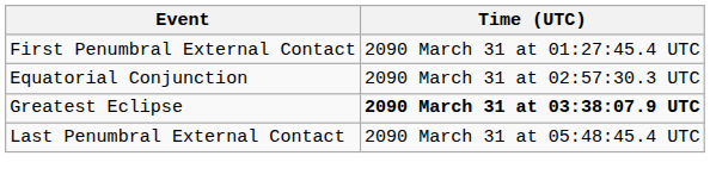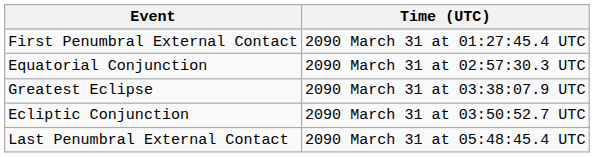Greatest Eclipse | Time (UTC): bold -> normal
+ row: Ecliptic Conjunction | 2090 March 31 at 03:50:52.7 UTC
